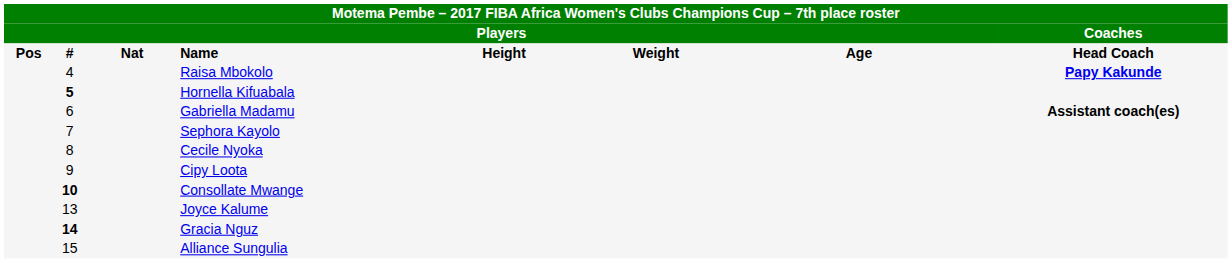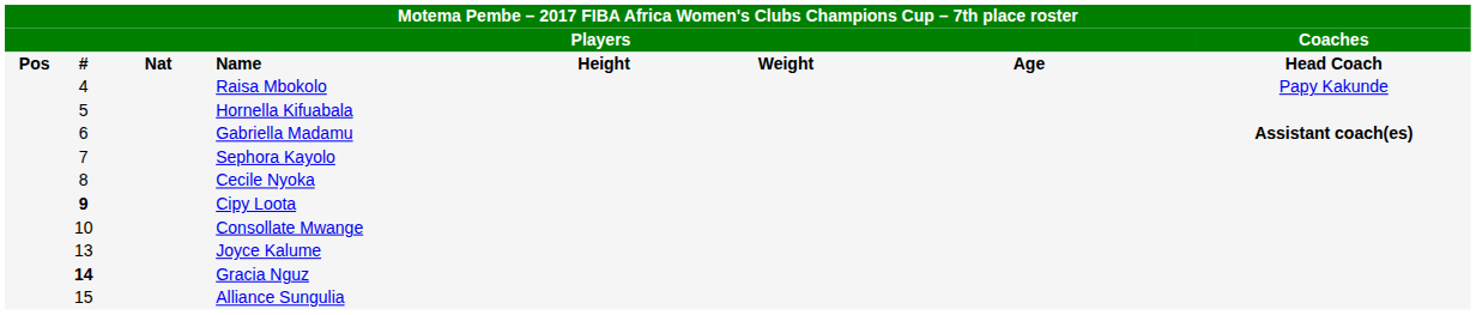Raisa Mbokolo | column 8: bold -> normal
Hornella Kifuabala | column 2: bold -> normal
Cipy Loota | column 2: normal -> bold
Consollate Mwange | column 2: bold -> normal
